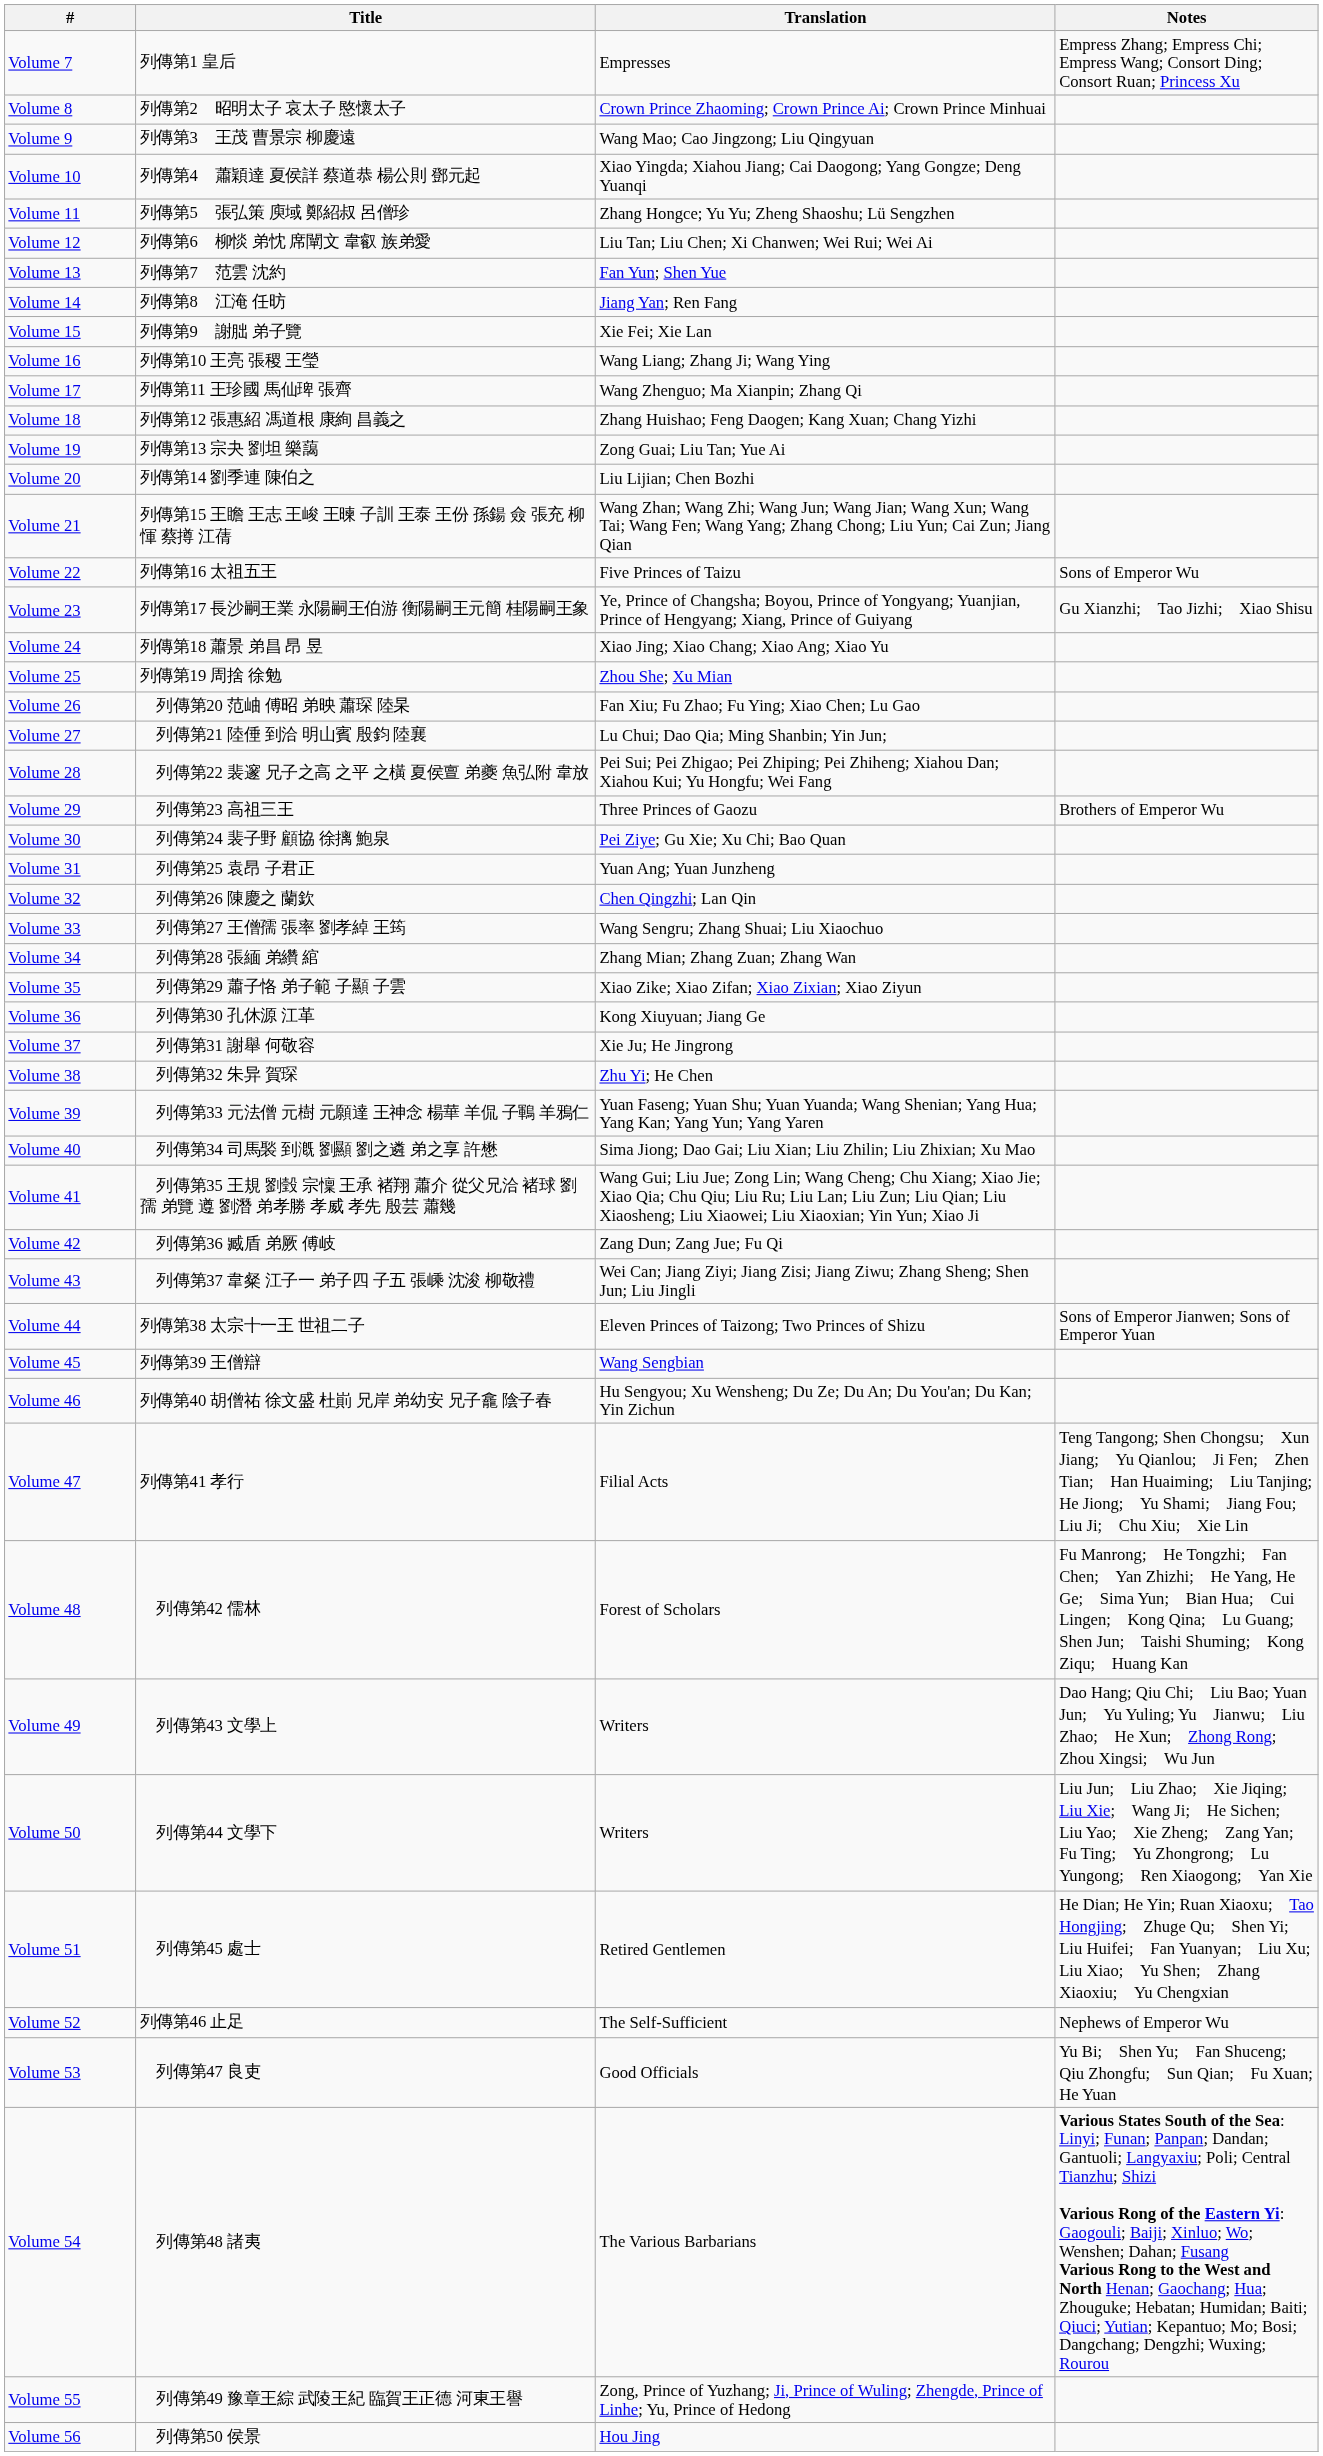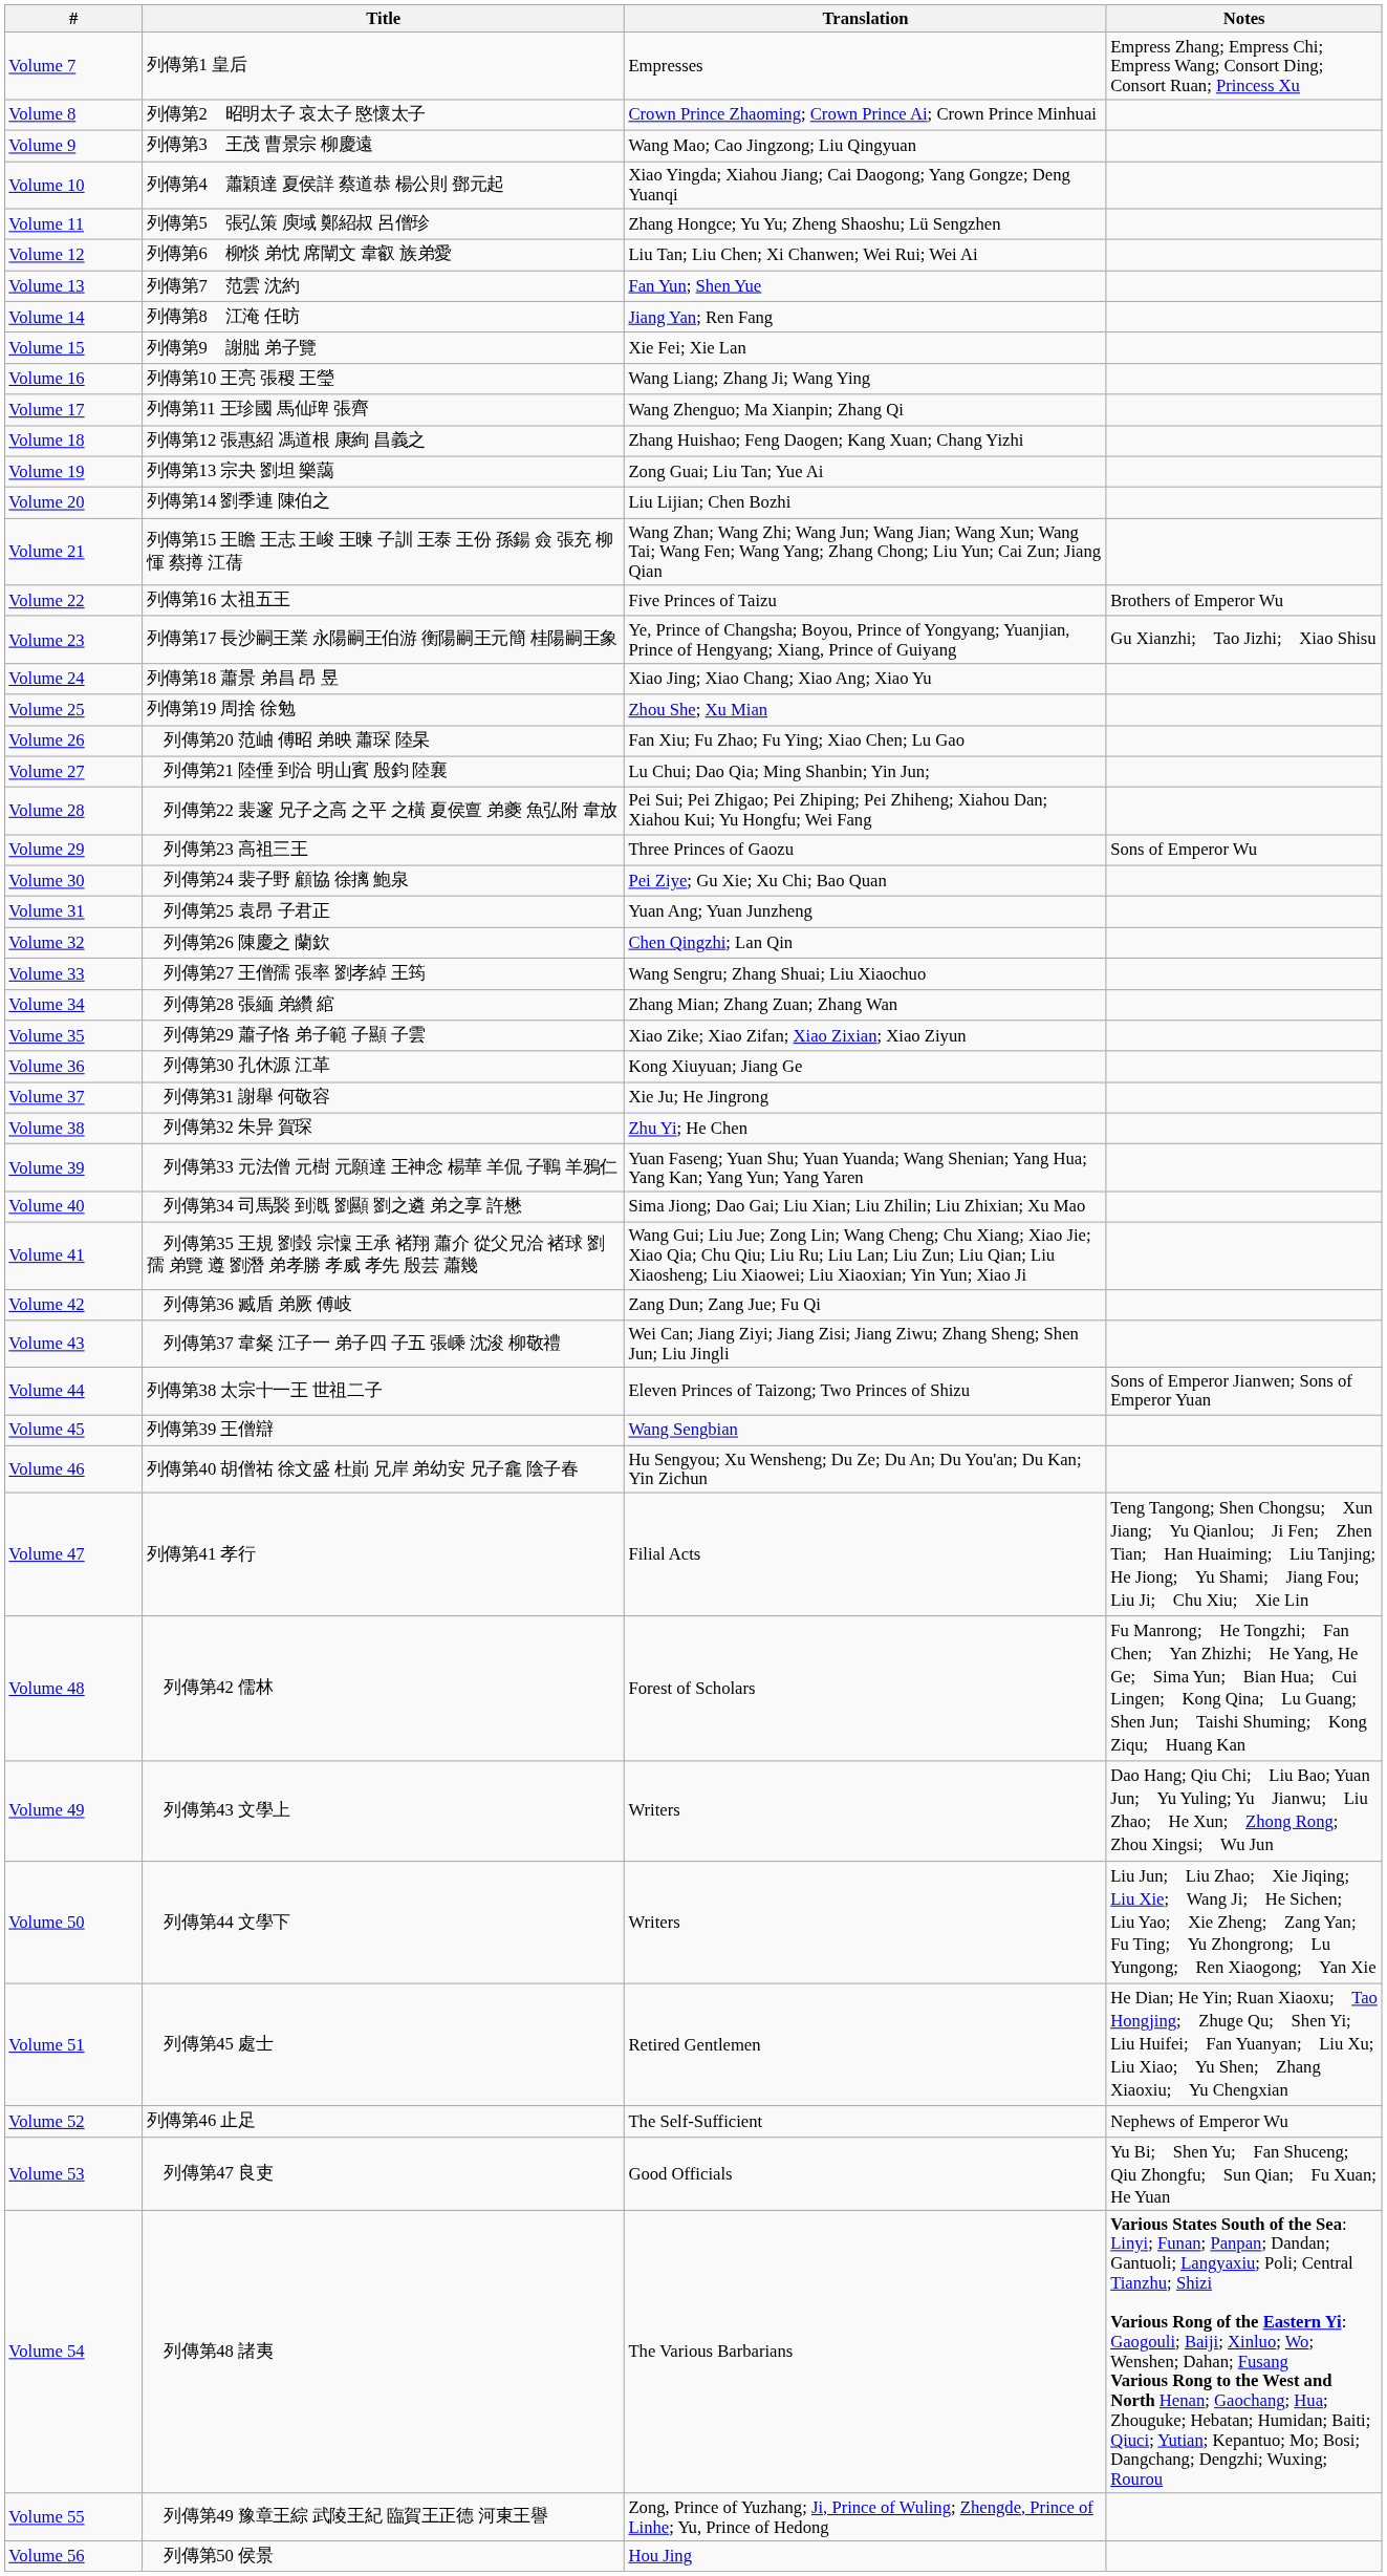Volume 22 | Notes: Sons of Emperor Wu -> Brothers of Emperor Wu
Volume 29 | Notes: Brothers of Emperor Wu -> Sons of Emperor Wu
